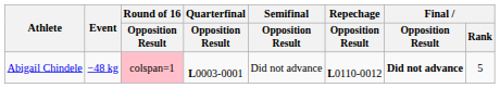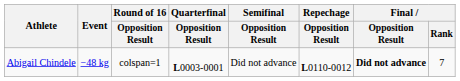Abigail Chindele | Round of 16 / Opposition Result: pink background -> no background
Abigail Chindele | Final / Rank: 5 -> 7
